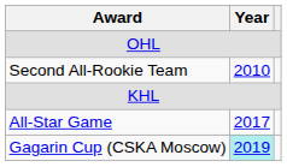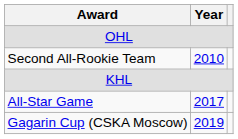Gagarin Cup (CSKA Moscow) | Year: paleturquoise background -> no background
